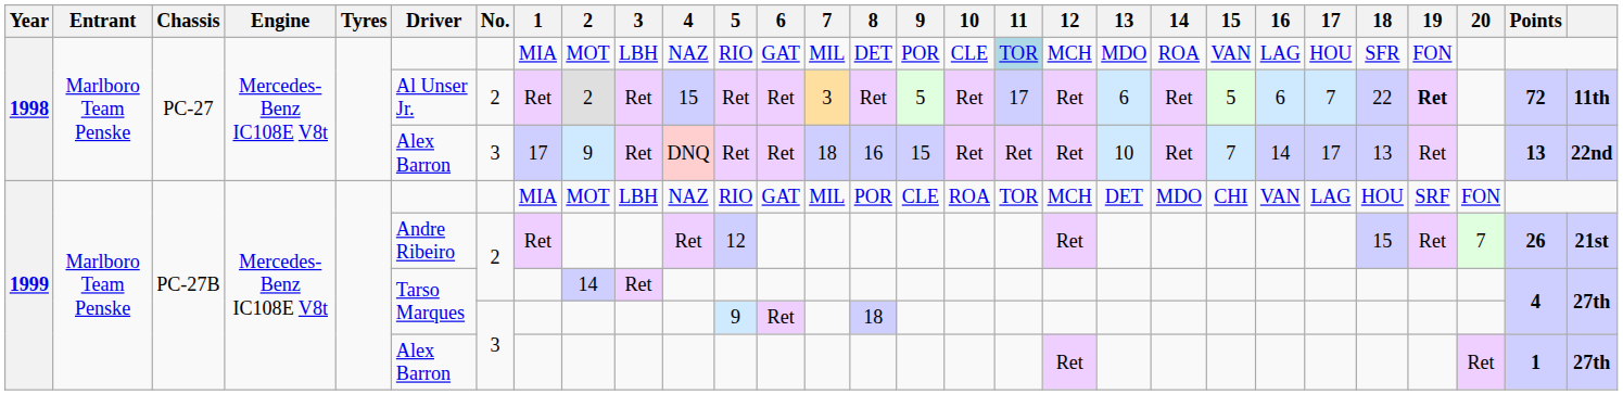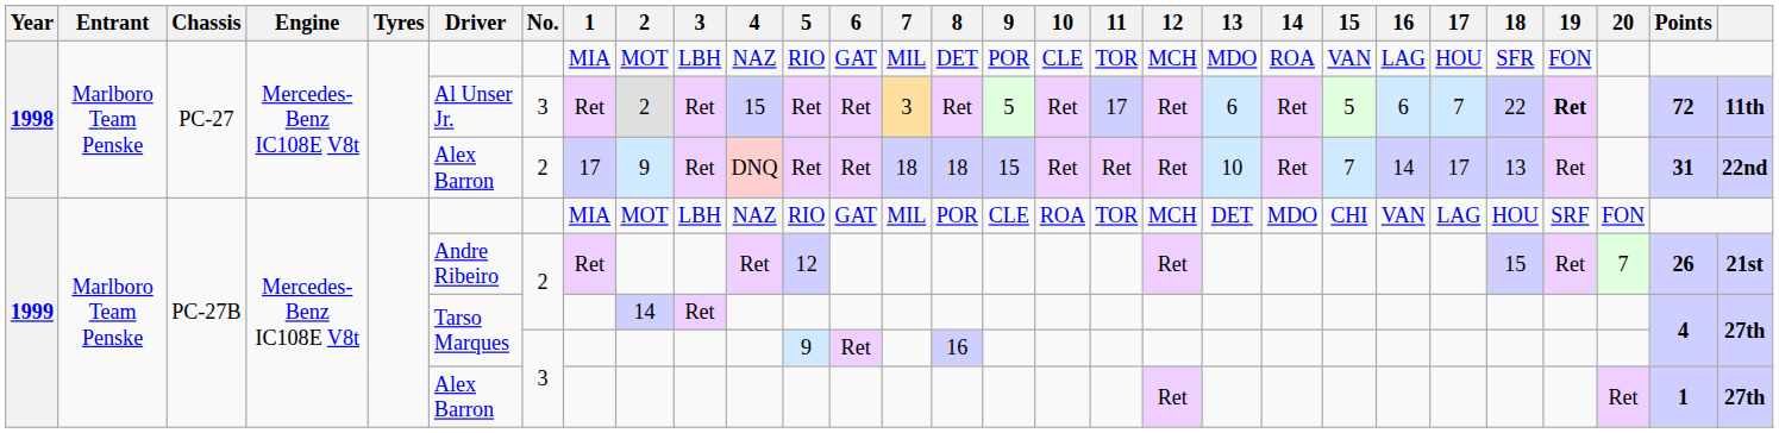row 2 | 11: lightblue background -> no background
row 3 | No.: 2 -> 3
row 4 | No.: 3 -> 2
row 4 | 8: 16 -> 18
row 4 | Points: 13 -> 31
row 8 | 8: 18 -> 16
